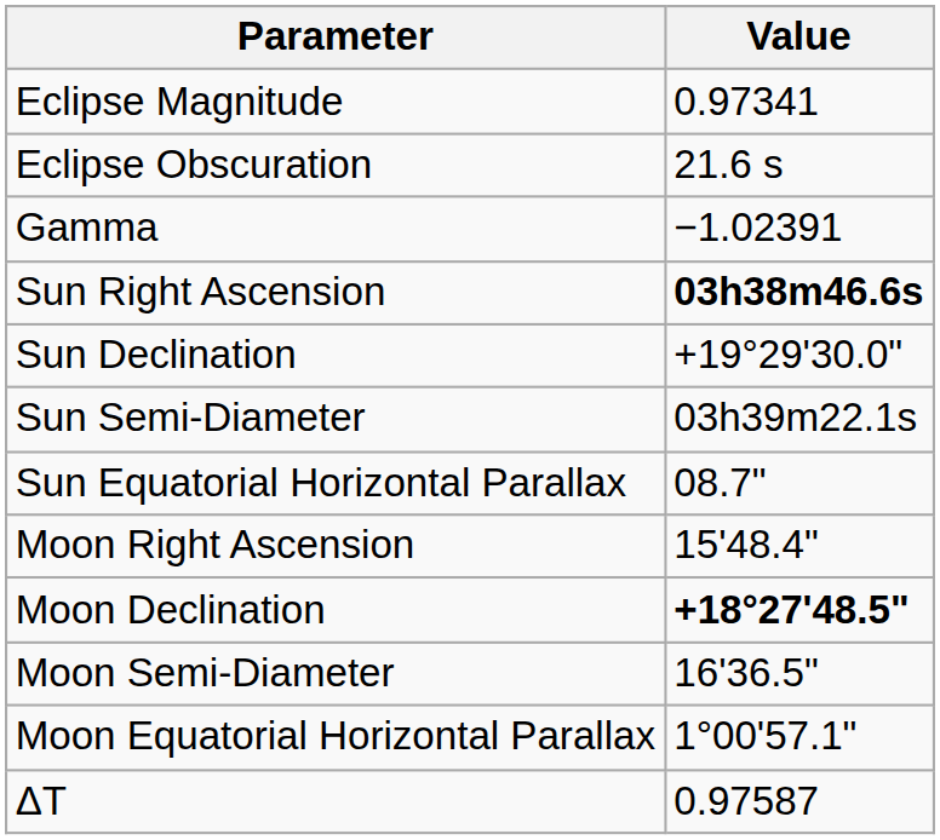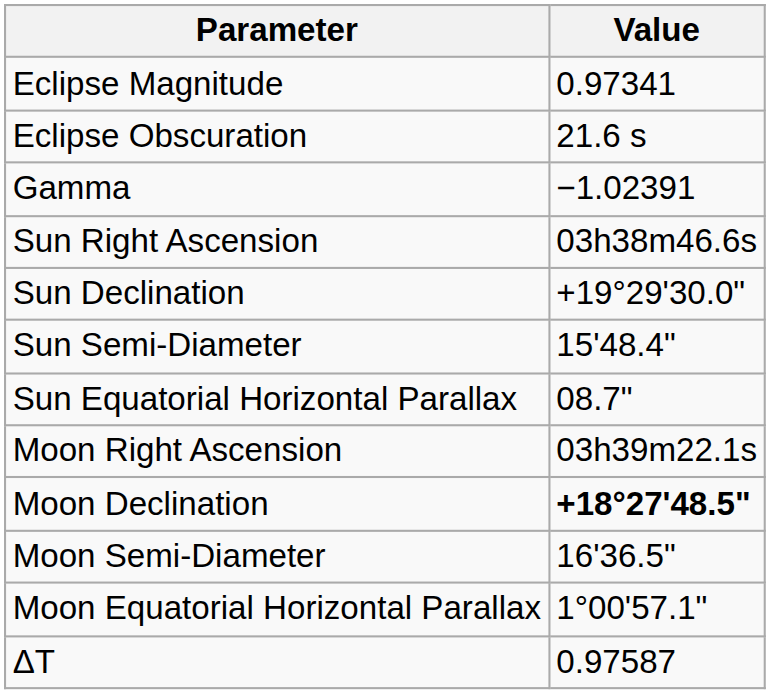Sun Right Ascension | Value: bold -> normal
Sun Semi-Diameter | Value: 03h39m22.1s -> 15'48.4"
Moon Right Ascension | Value: 15'48.4" -> 03h39m22.1s
